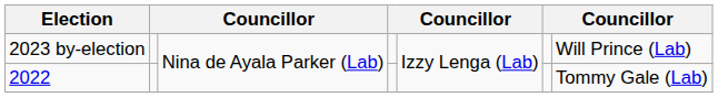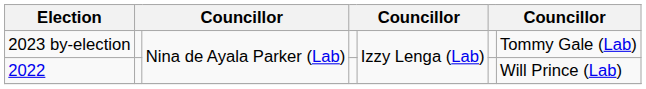2023 by-election | column 7: Will Prince (Lab) -> Tommy Gale (Lab)
2022 | column 7: Tommy Gale (Lab) -> Will Prince (Lab)
